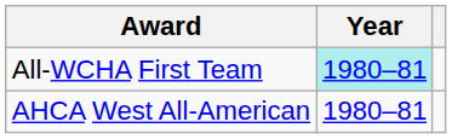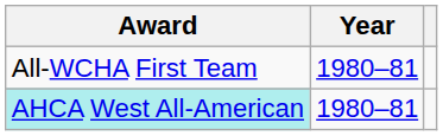row 2 | Year: paleturquoise background -> no background
row 3 | Award: no background -> paleturquoise background
